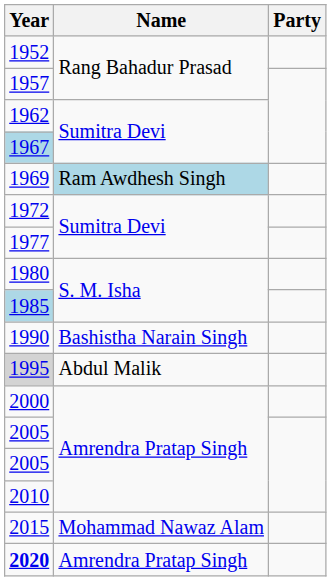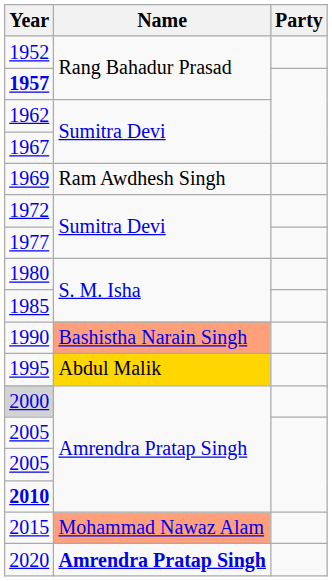1957 | Year: normal -> bold
1967 | Year: lightblue background -> no background
1969 | Name: lightblue background -> no background
1985 | Year: lightblue background -> no background
1990 | Name: no background -> lightsalmon background
1995 | Year: lightgrey background -> no background
1995 | Name: no background -> gold background
2000 | Year: no background -> lightgrey background
2010 | Year: normal -> bold
2015 | Name: no background -> lightsalmon background
2020 | Year: bold -> normal
2020 | Name: normal -> bold
